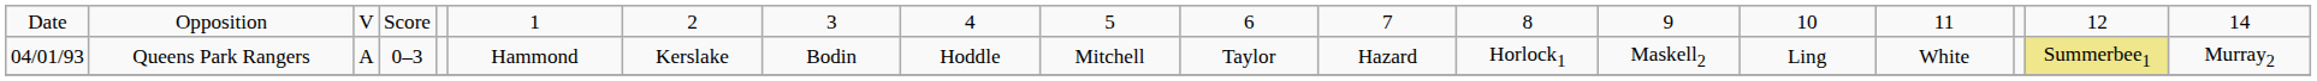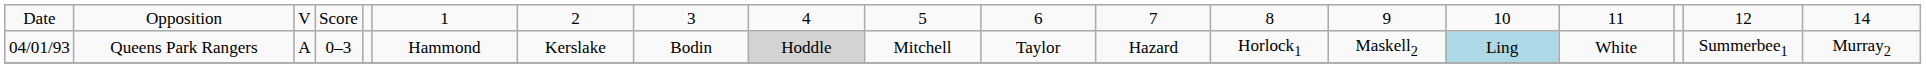Queens Park Rangers | column 9: no background -> lightgrey background
Queens Park Rangers | column 15: no background -> lightblue background
Queens Park Rangers | column 18: khaki background -> no background
